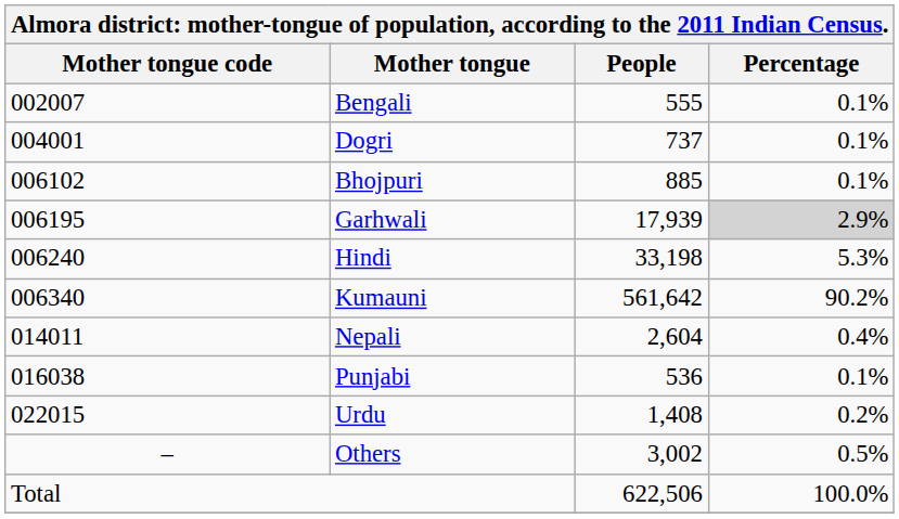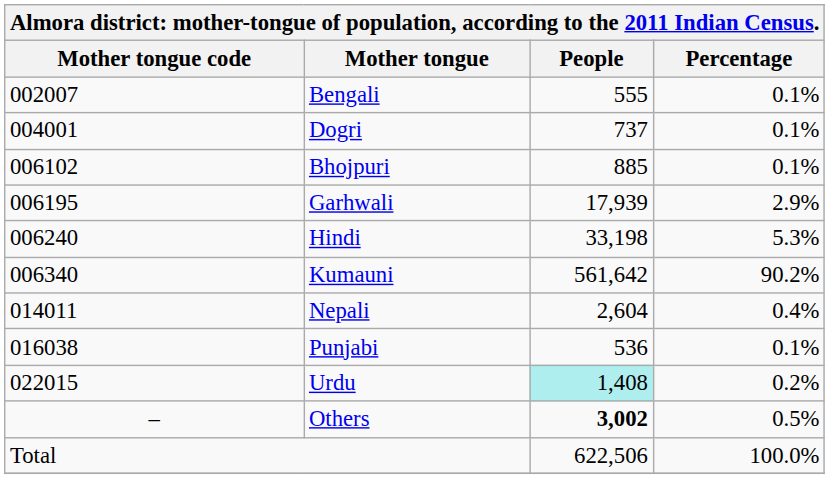Garhwali | Percentage: lightgrey background -> no background
Urdu | People: no background -> paleturquoise background
Others | People: normal -> bold
